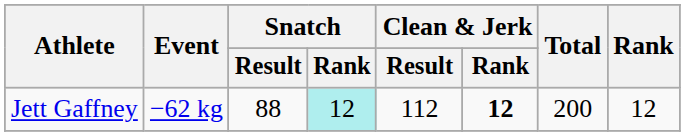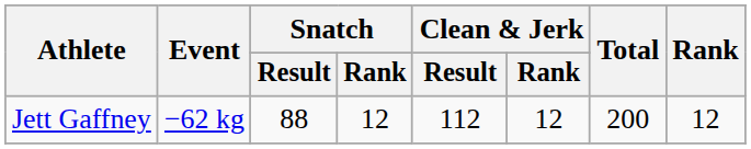Jett Gaffney | Snatch / Rank: paleturquoise background -> no background
Jett Gaffney | Clean & Jerk / Rank: bold -> normal
